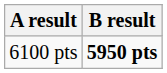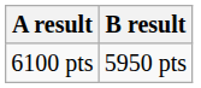6100 pts | B result: bold -> normal
